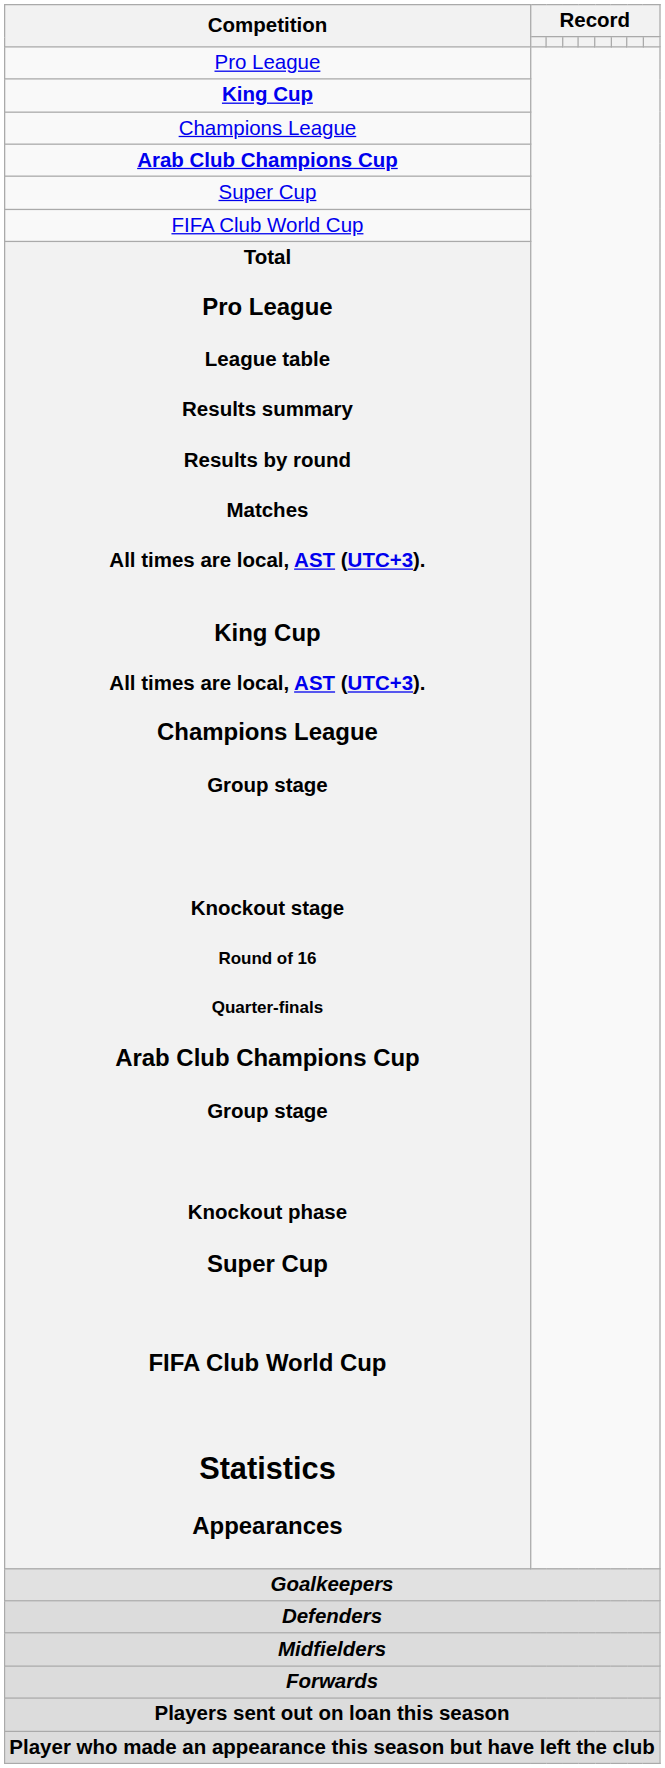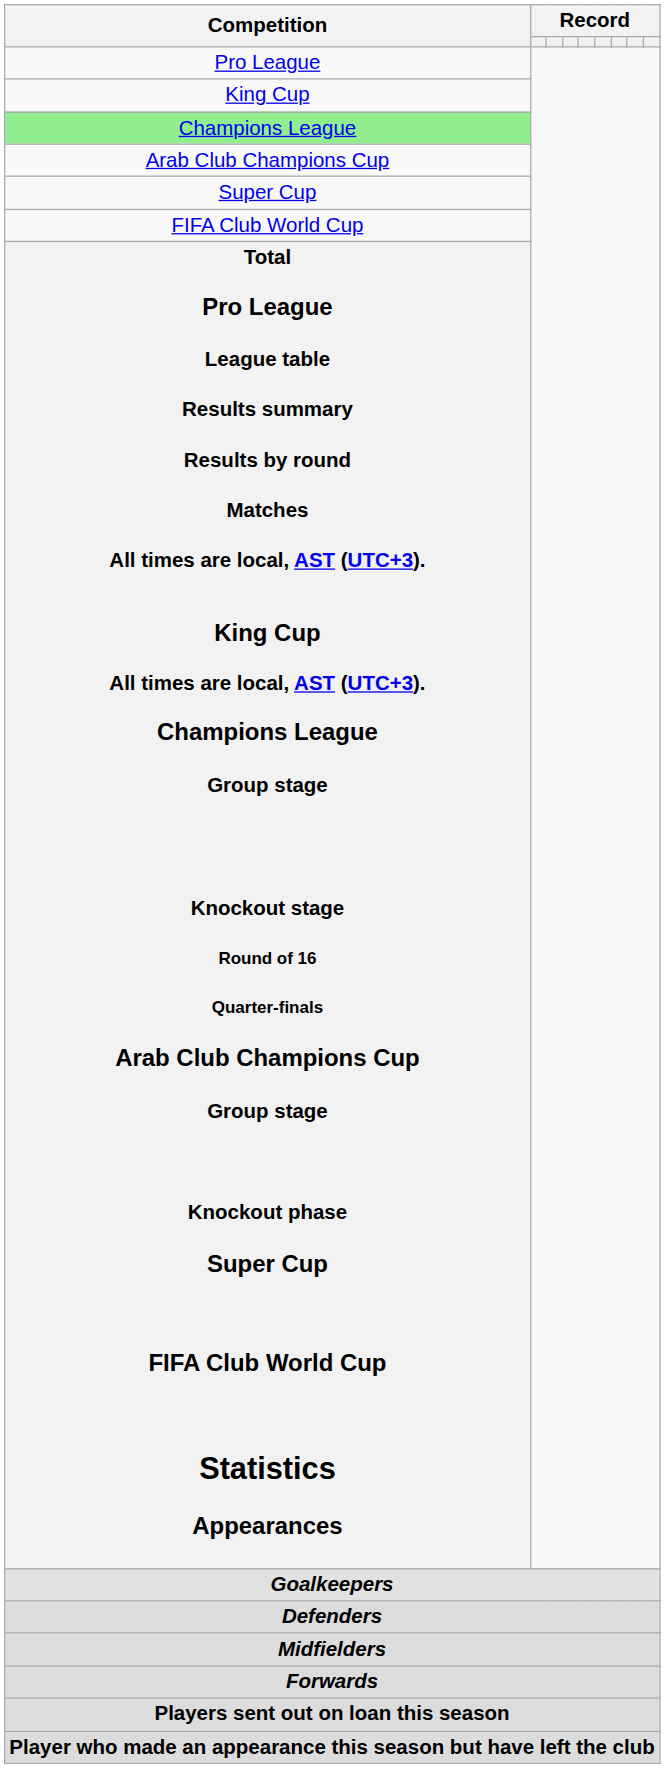King Cup | Competition: bold -> normal
Champions League | Competition: no background -> lightgreen background
Arab Club Champions Cup | Competition: bold -> normal
